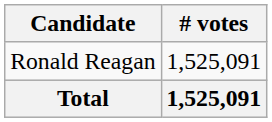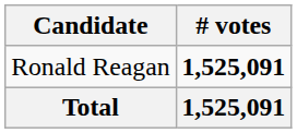Ronald Reagan | # votes: normal -> bold
